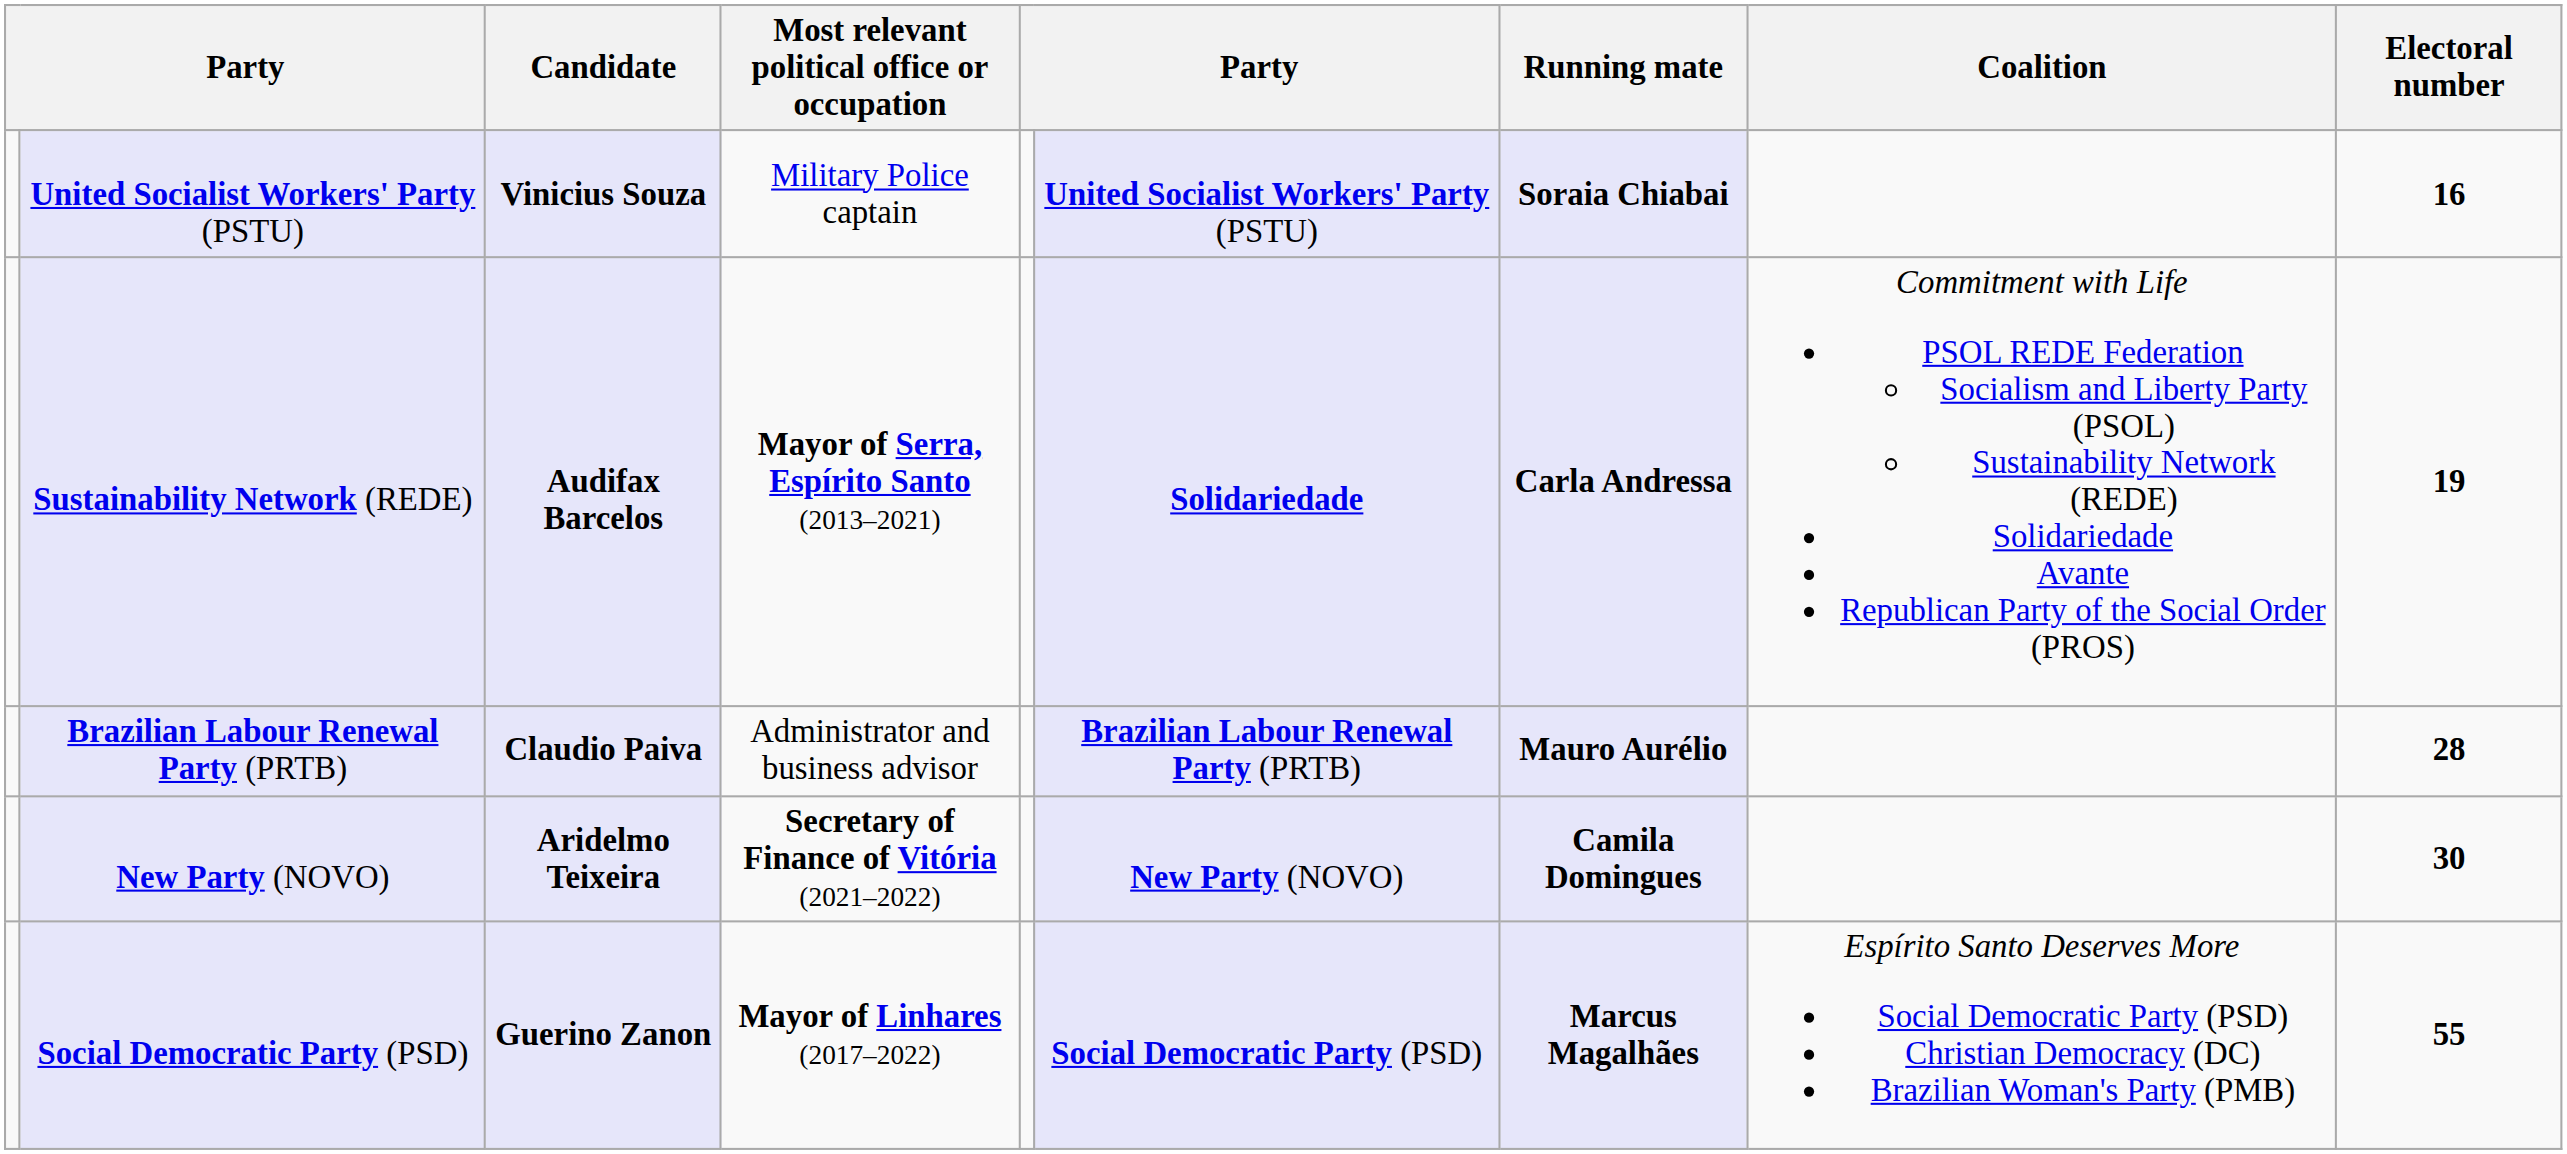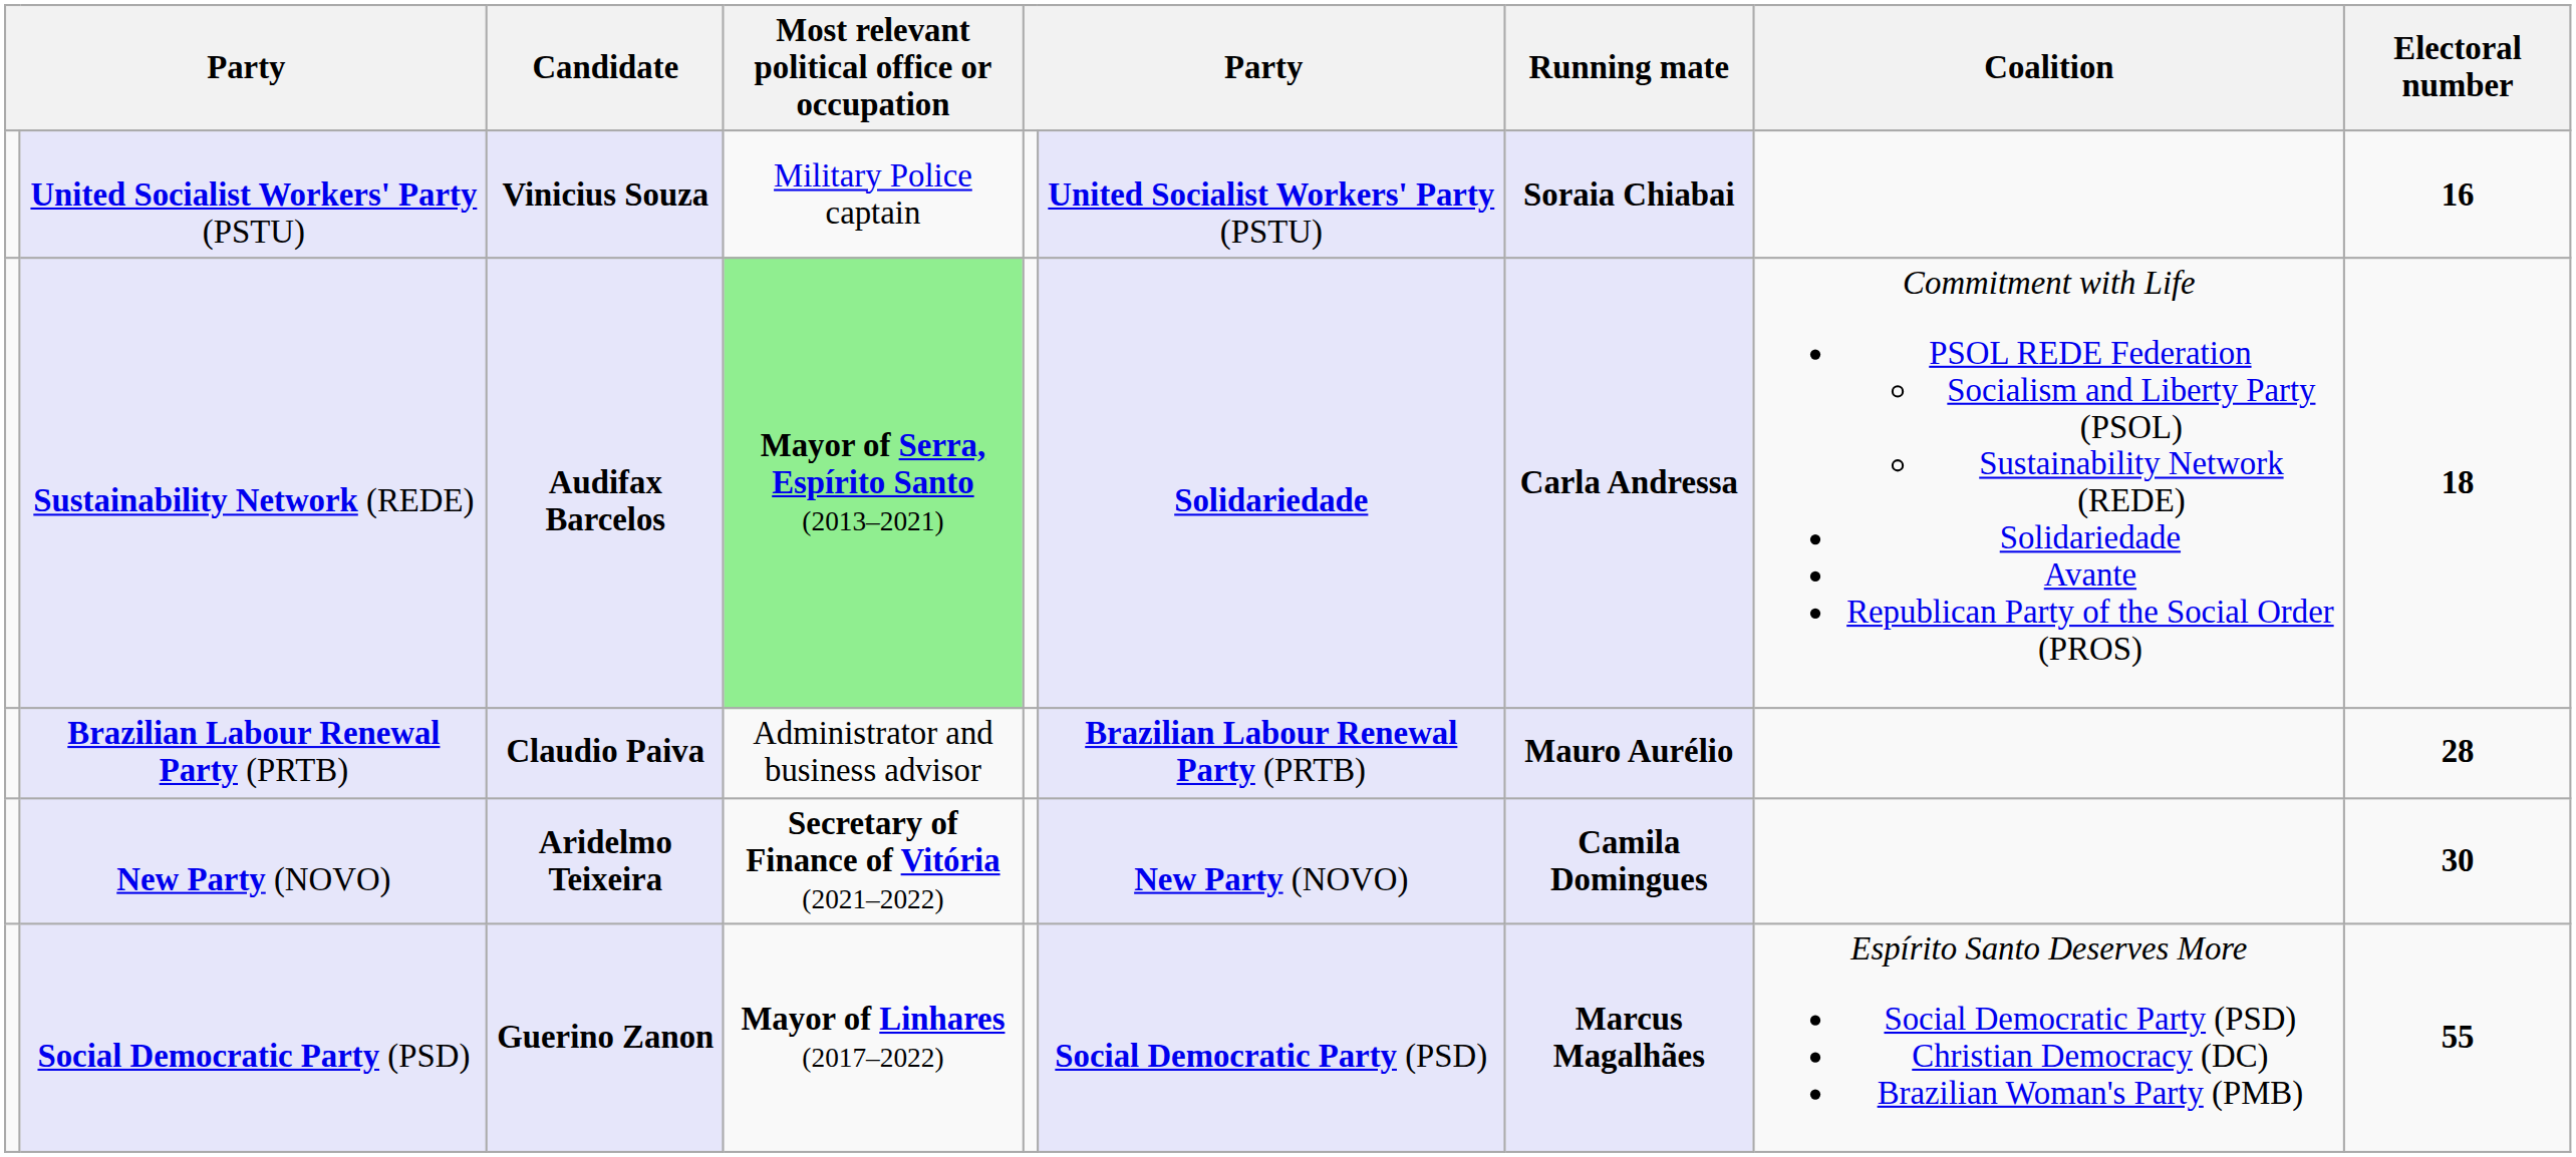Sustainability Network (REDE) | Most relevant political office or occupation: no background -> lightgreen background
Sustainability Network (REDE) | Electoral number: 19 -> 18
